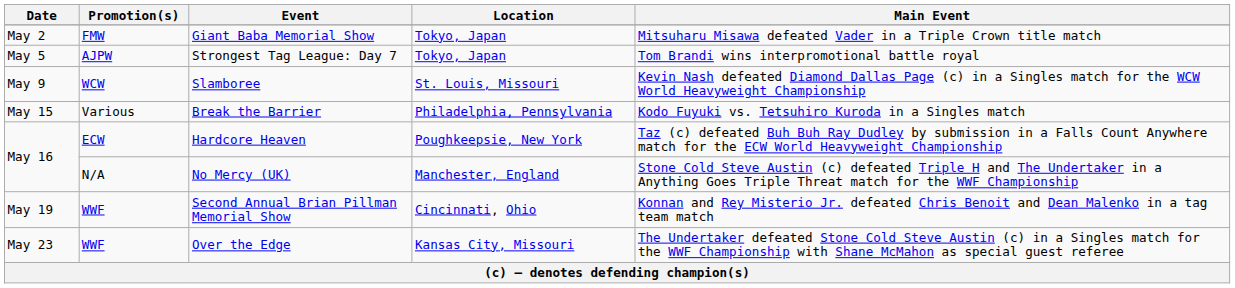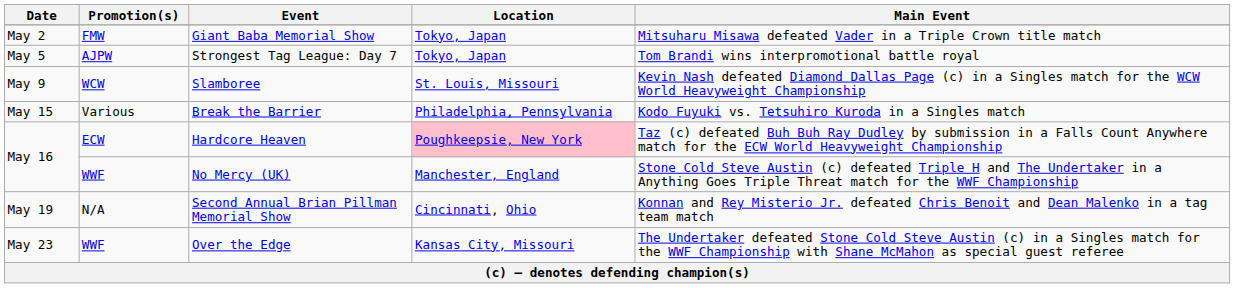Hardcore Heaven | Location: no background -> pink background
No Mercy (UK) | Promotion(s): N/A -> WWF
Second Annual Brian Pillman Memorial Show | Promotion(s): WWF -> N/A
